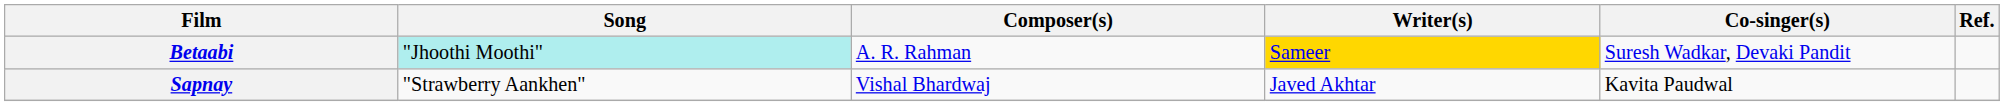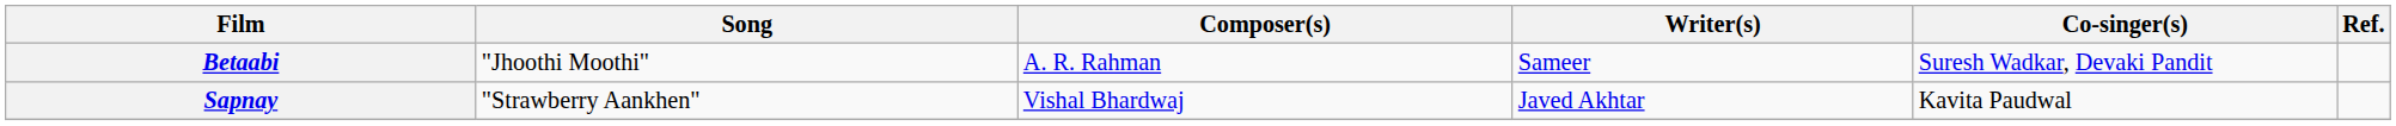Betaabi | Song: paleturquoise background -> no background
Betaabi | Writer(s): gold background -> no background
